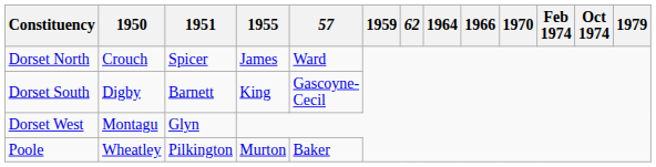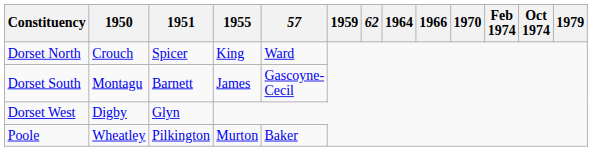Dorset North | 1955: James -> King
Dorset South | 1950: Digby -> Montagu
Dorset South | 1955: King -> James
Dorset West | 1950: Montagu -> Digby
